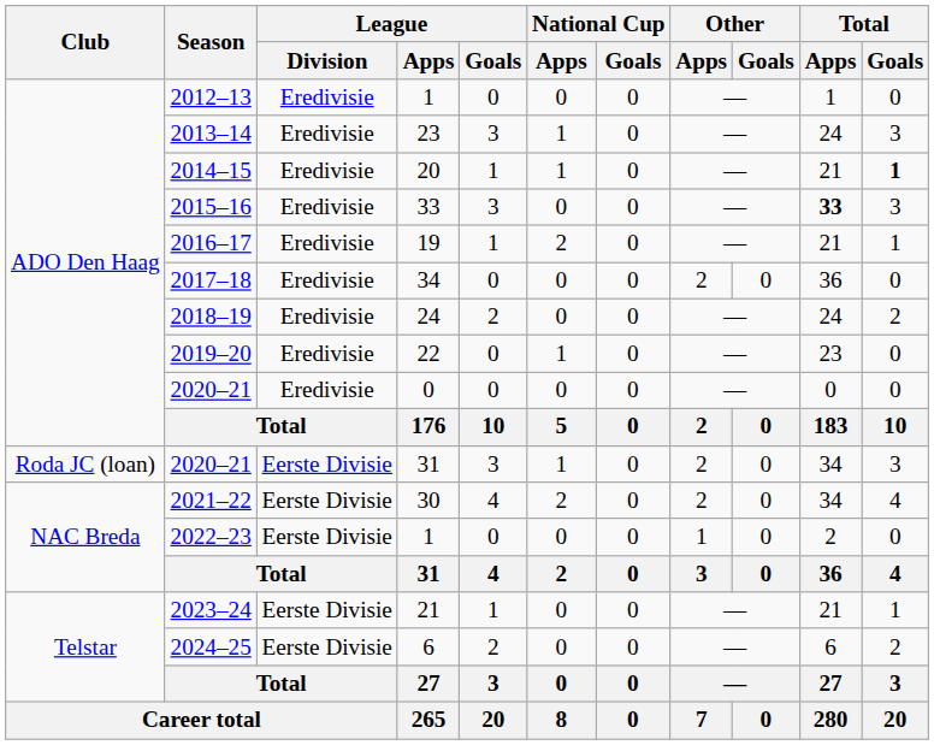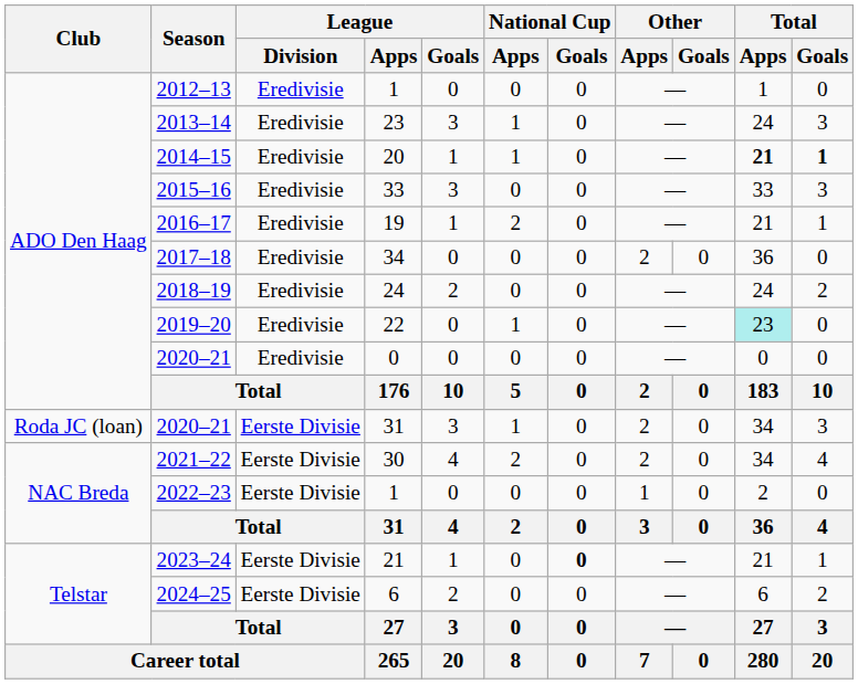2014–15 | Total / Apps: normal -> bold
2015–16 | Total / Apps: bold -> normal
2019–20 | Total / Apps: no background -> paleturquoise background
2023–24 | National Cup / Goals: normal -> bold
